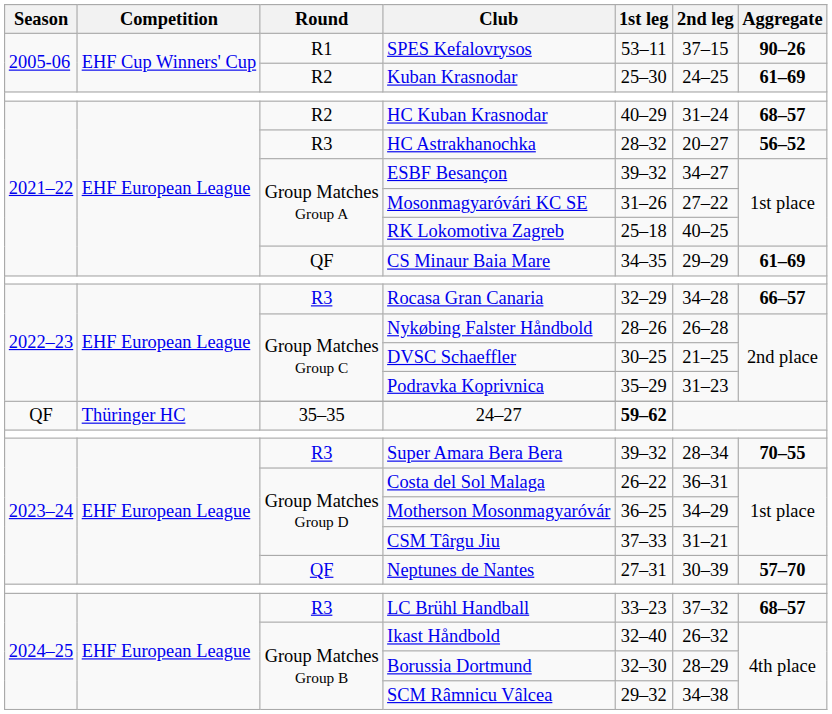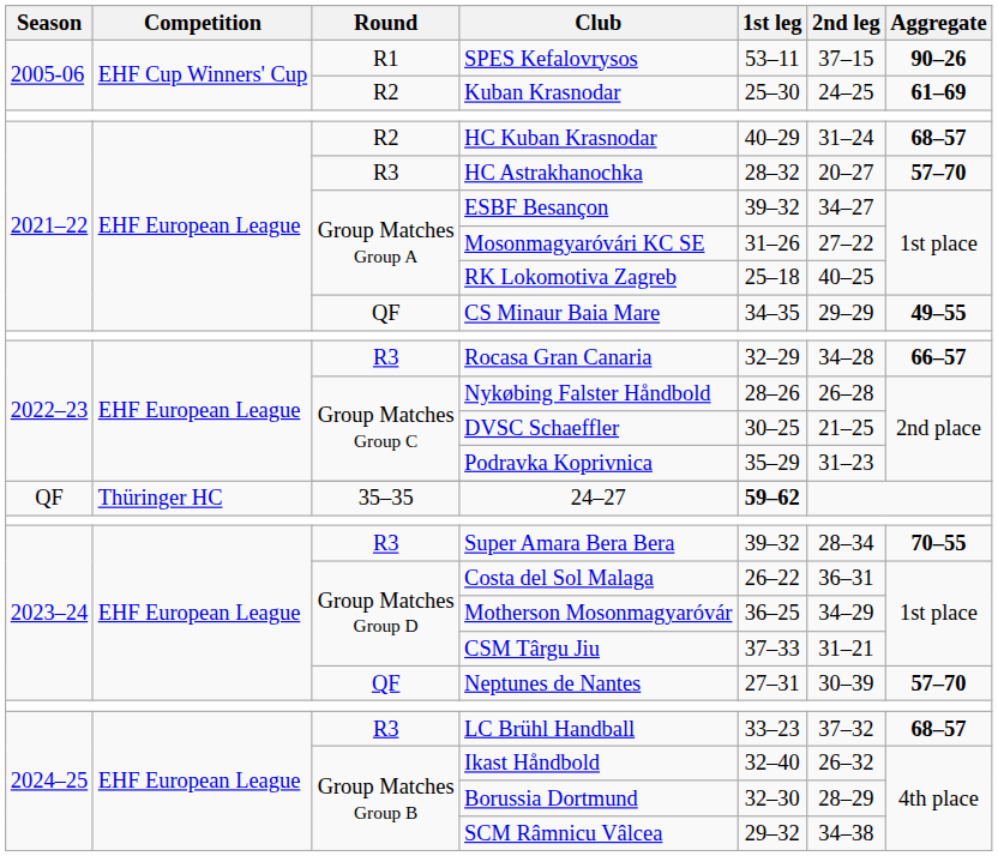HC Astrakhanochka | Aggregate: 56–52 -> 57–70
CS Minaur Baia Mare | Aggregate: 61–69 -> 49–55
